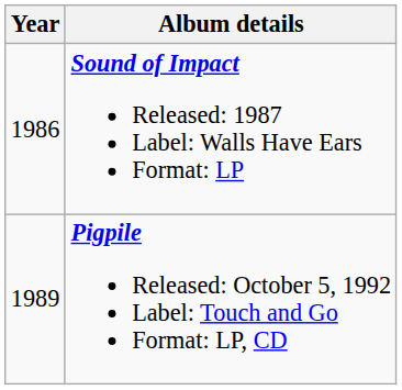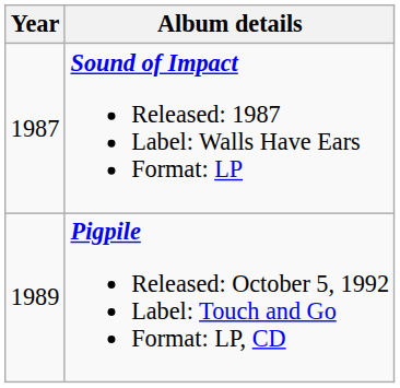row 2 | Year: 1986 -> 1987
